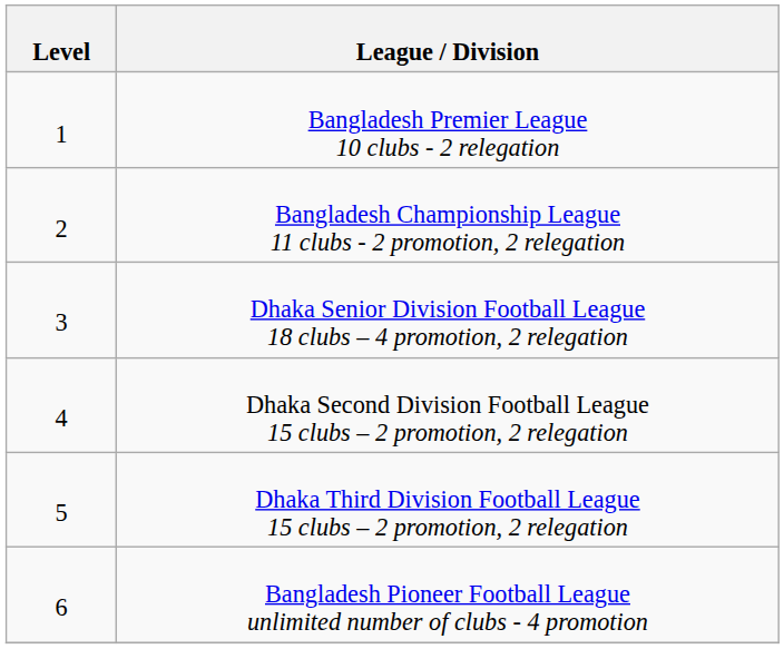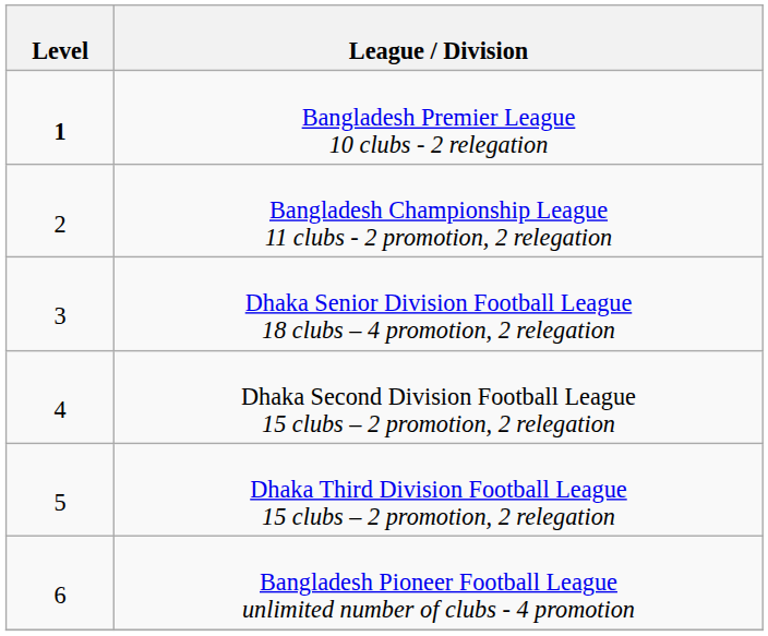Bangladesh Premier League 10 clubs - 2 relegation | Level: normal -> bold
